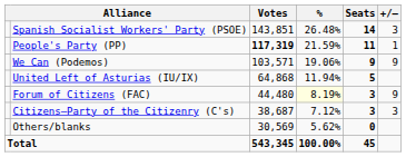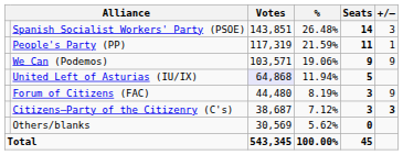People's Party (PP) | Votes: bold -> normal
United Left of Asturias (IU/IX) | Votes: no background -> lavender background
Forum of Citizens (FAC) | %: lightyellow background -> no background
Citizens–Party of the Citizenry (C's) | +/–: normal -> bold
